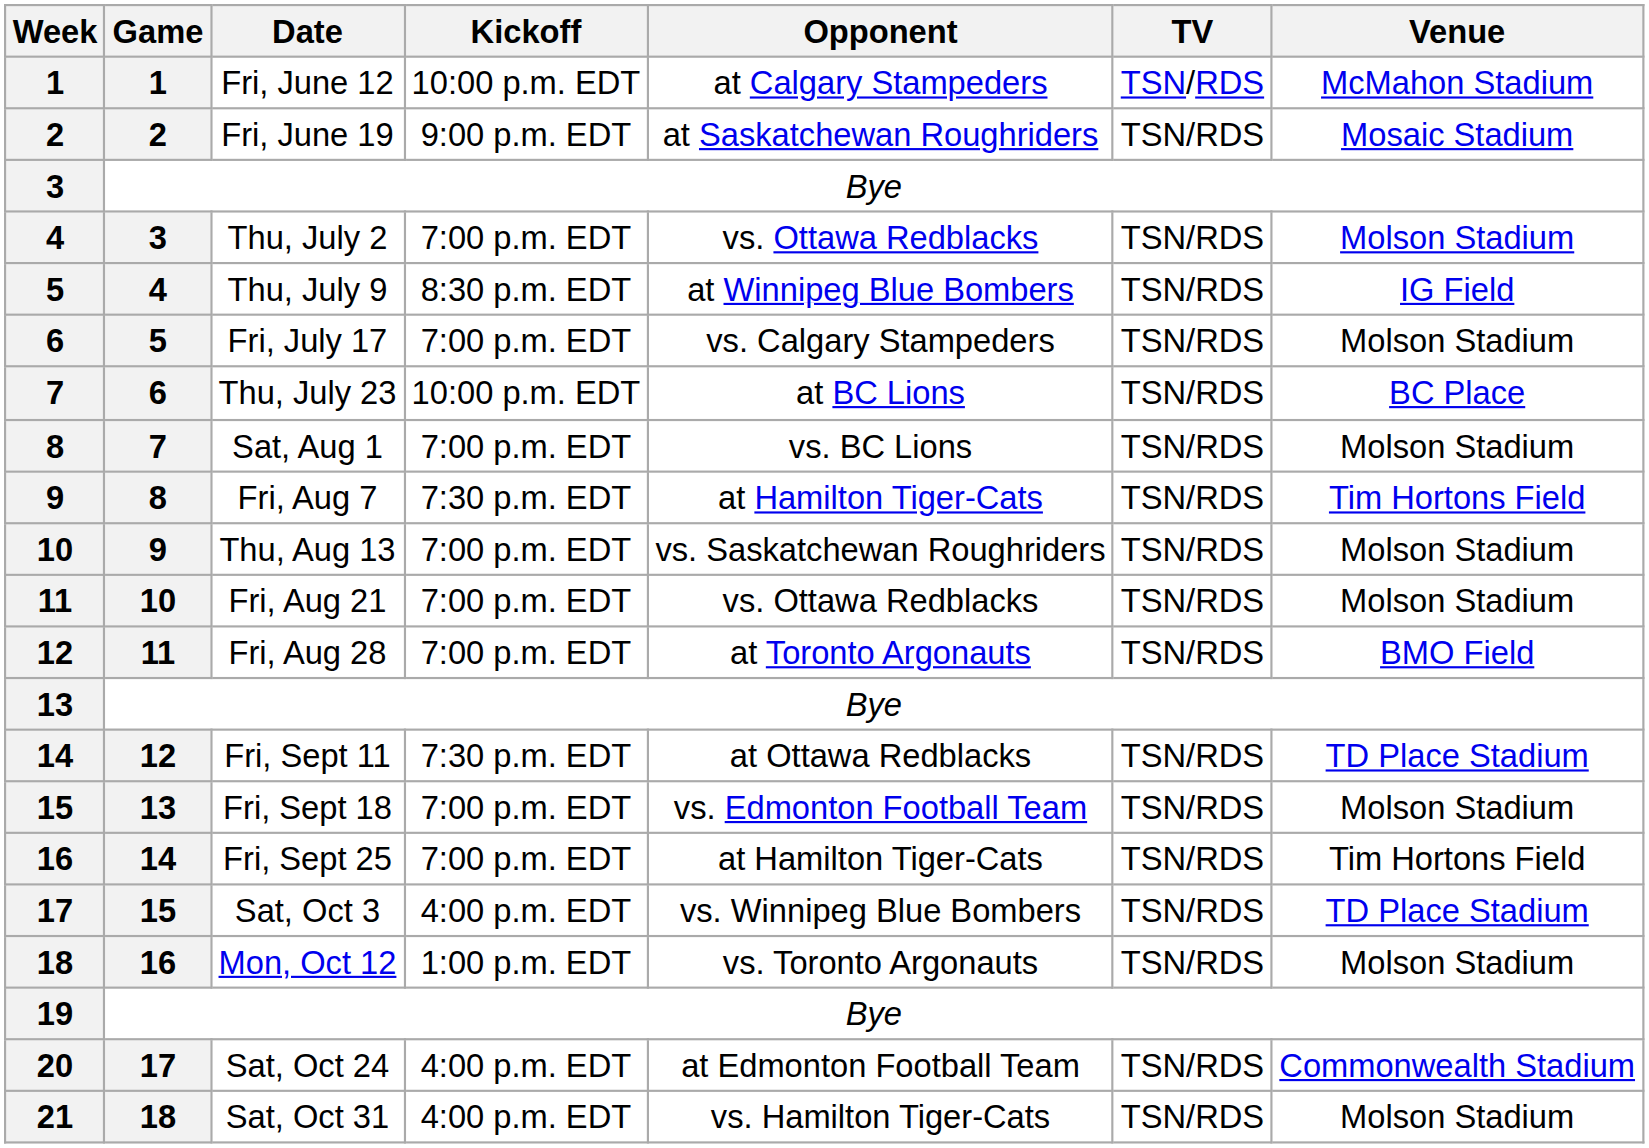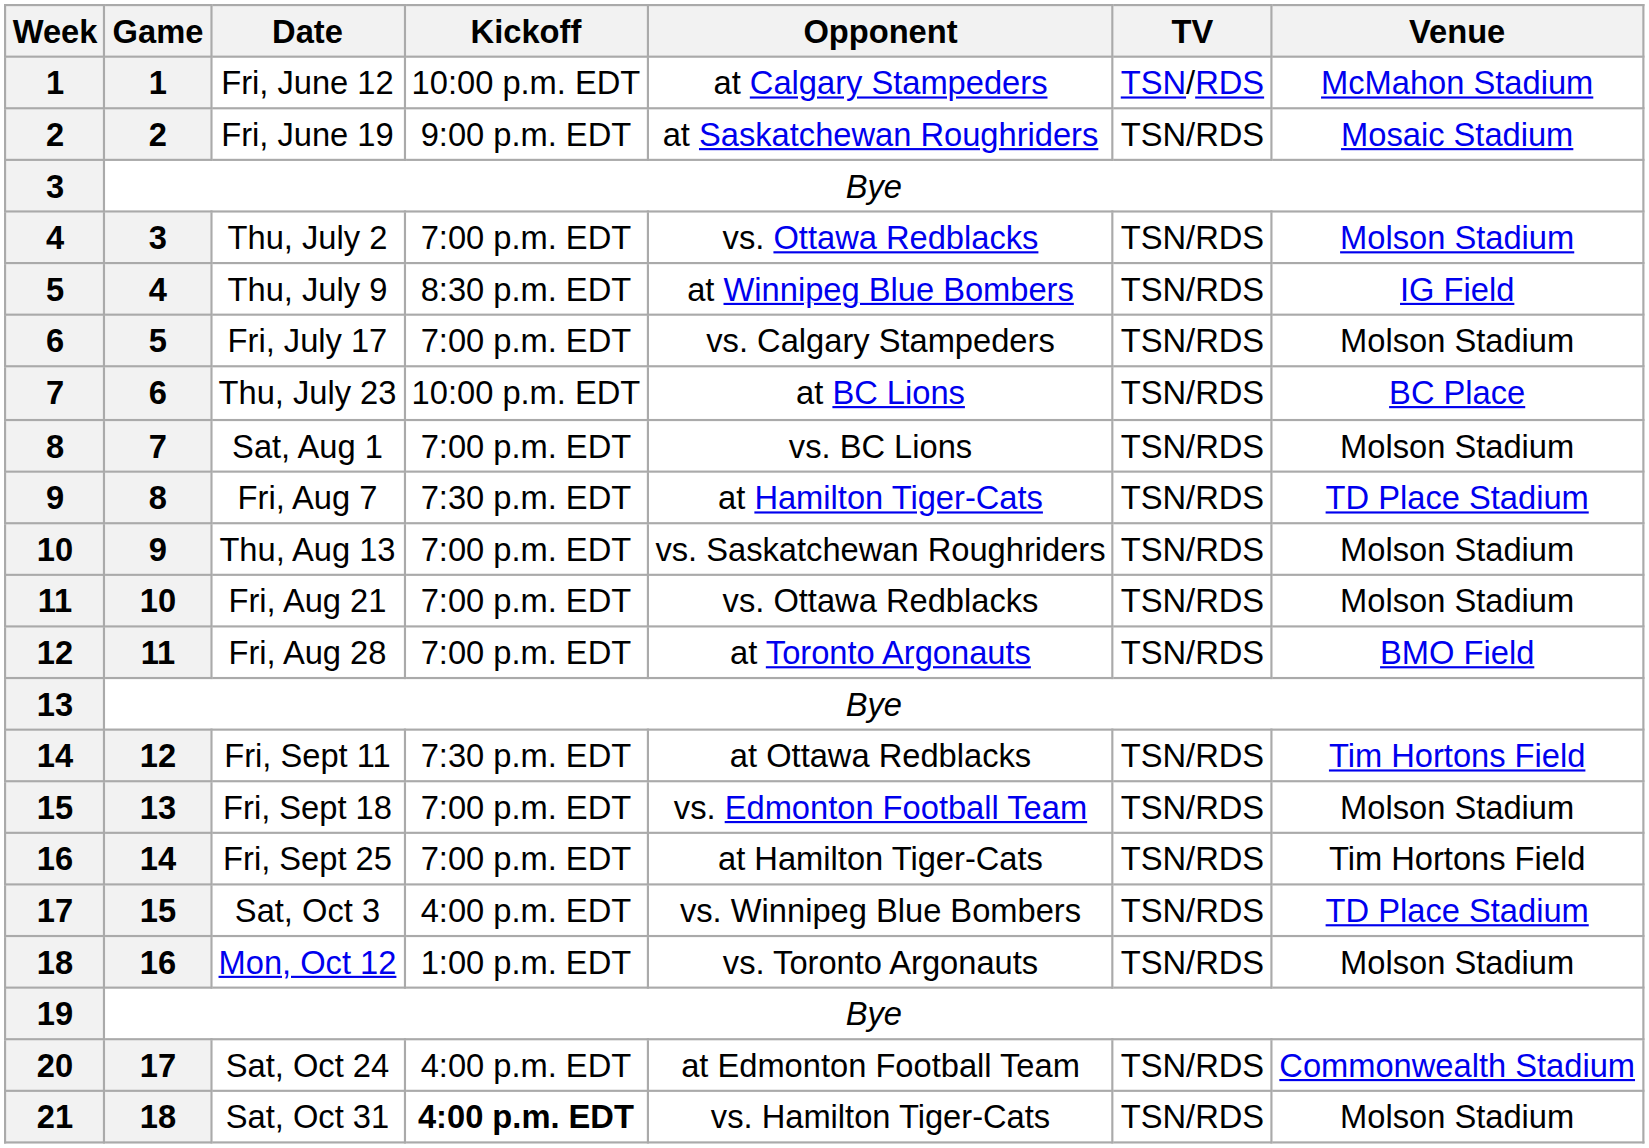Fri, Aug 7 | Venue: Tim Hortons Field -> TD Place Stadium
Fri, Sept 11 | Venue: TD Place Stadium -> Tim Hortons Field
Sat, Oct 31 | Kickoff: normal -> bold
